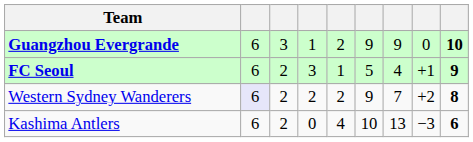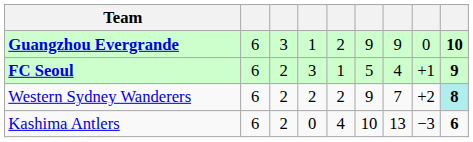Western Sydney Wanderers | column 2: lavender background -> no background
Western Sydney Wanderers | column 9: no background -> paleturquoise background
